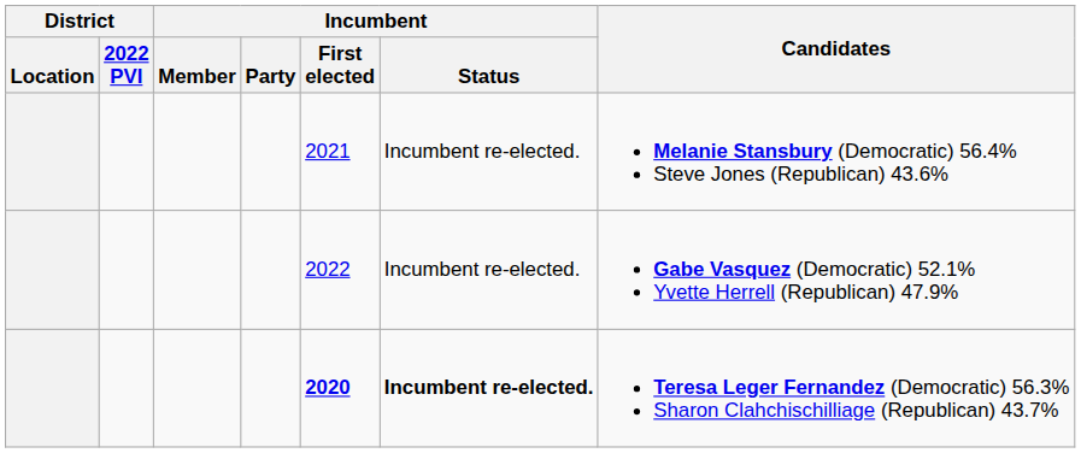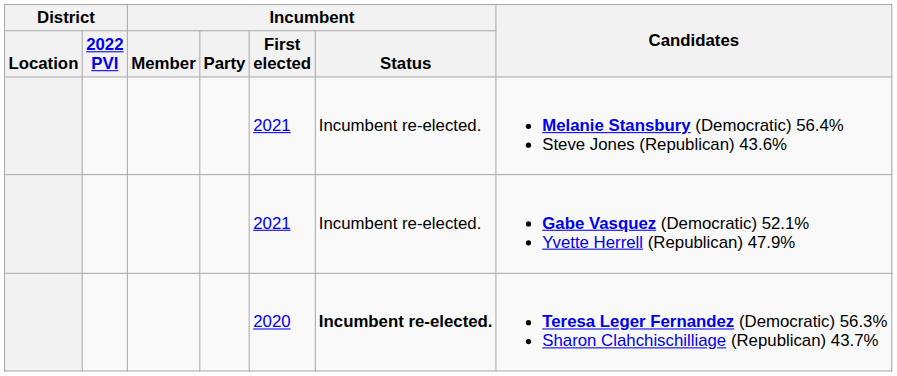row 4 | Incumbent / First elected: 2022 -> 2021
row 5 | Incumbent / First elected: bold -> normal
